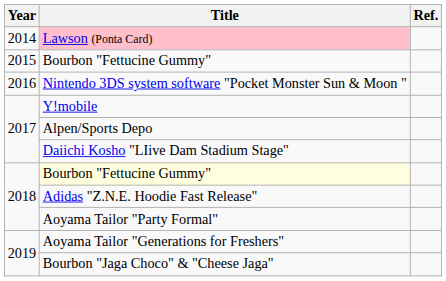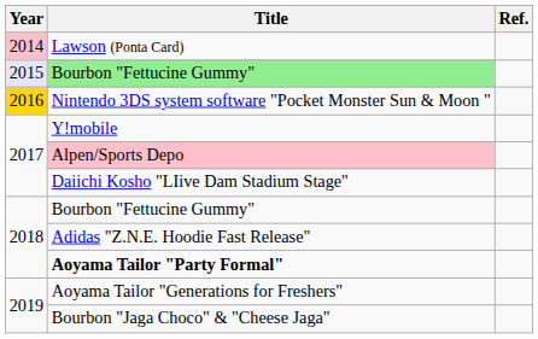Lawson (Ponta Card) | Year: no background -> pink background
Lawson (Ponta Card) | Title: pink background -> no background
2015 / Bourbon "Fettucine Gummy" | Year: no background -> lavender background
2015 / Bourbon "Fettucine Gummy" | Title: no background -> lightgreen background
Nintendo 3DS system software "Pocket Monster Sun & Moon " | Year: no background -> gold background
Alpen/Sports Depo | Title: no background -> pink background
2018 / Bourbon "Fettucine Gummy" | Title: lightyellow background -> no background
Aoyama Tailor "Party Formal" | Title: normal -> bold
